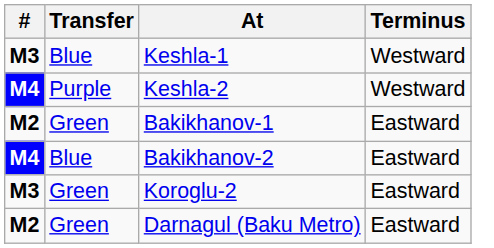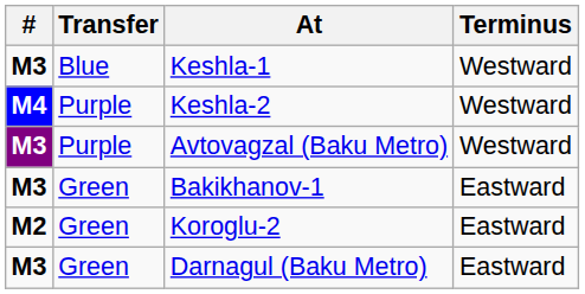+ row: M3 | Purple | Avtovagzal (Baku Metro) | Westward
Bakikhanov-1 | #: M2 -> M3
- row: M4 | Blue | Bakikhanov-2 | Eastward
Koroglu-2 | #: M3 -> M2
Darnagul (Baku Metro) | #: M2 -> M3
